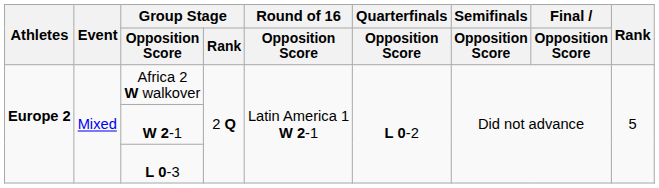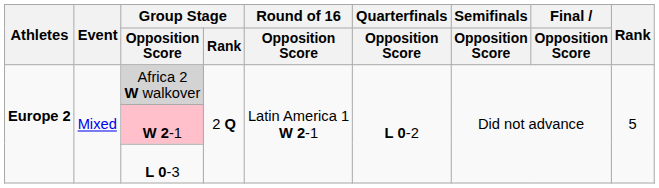Africa 2 W walkover | Group Stage / Opposition Score: no background -> lightgrey background
W 2-1 | Group Stage / Opposition Score: no background -> pink background
